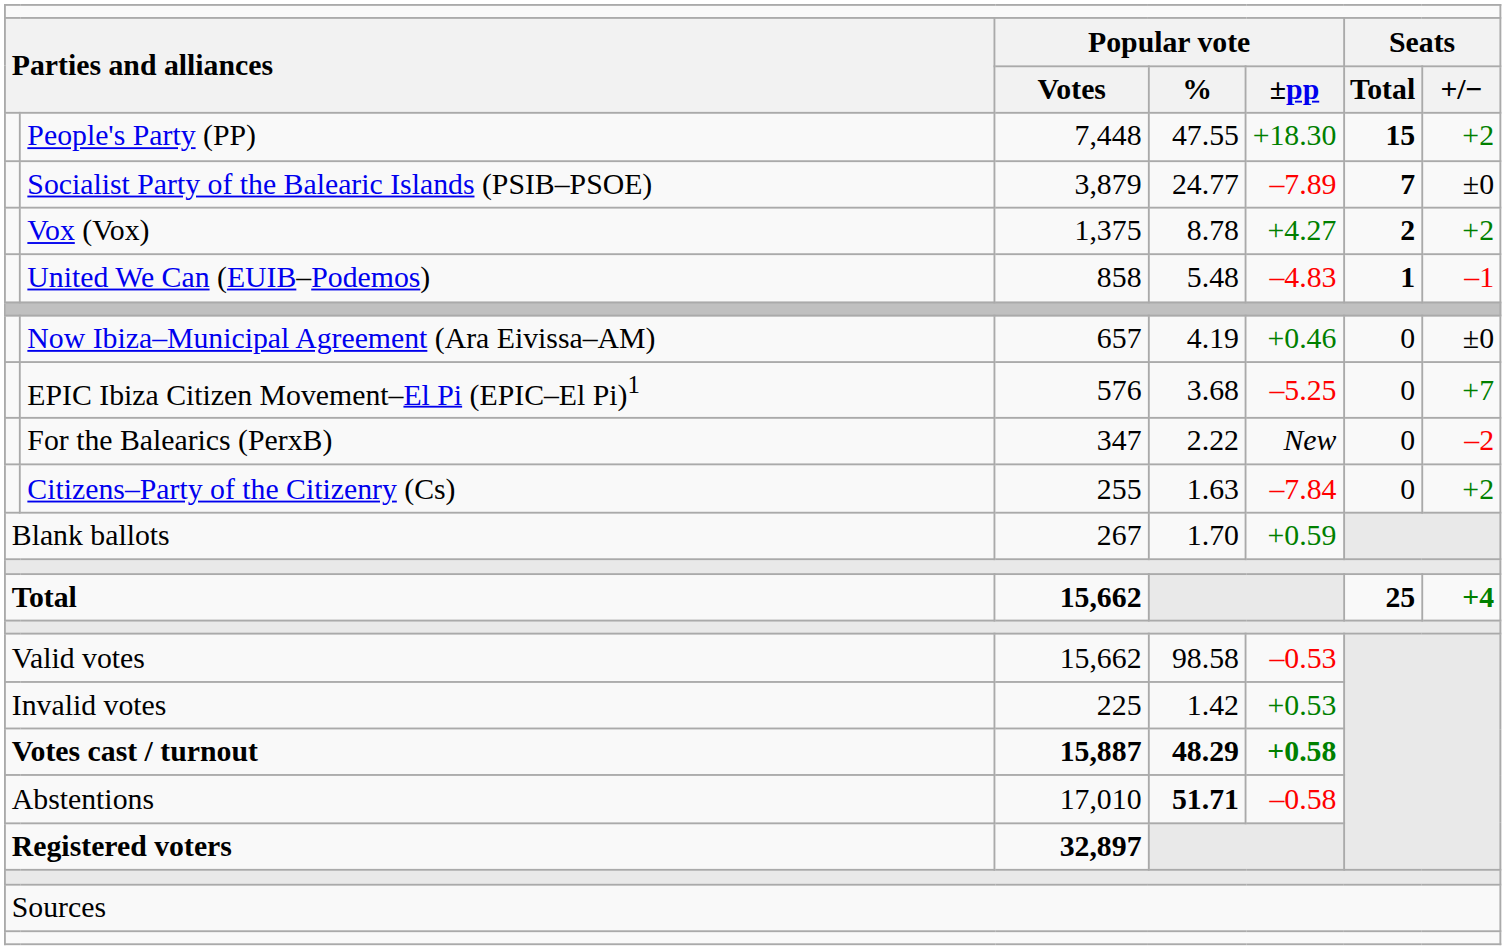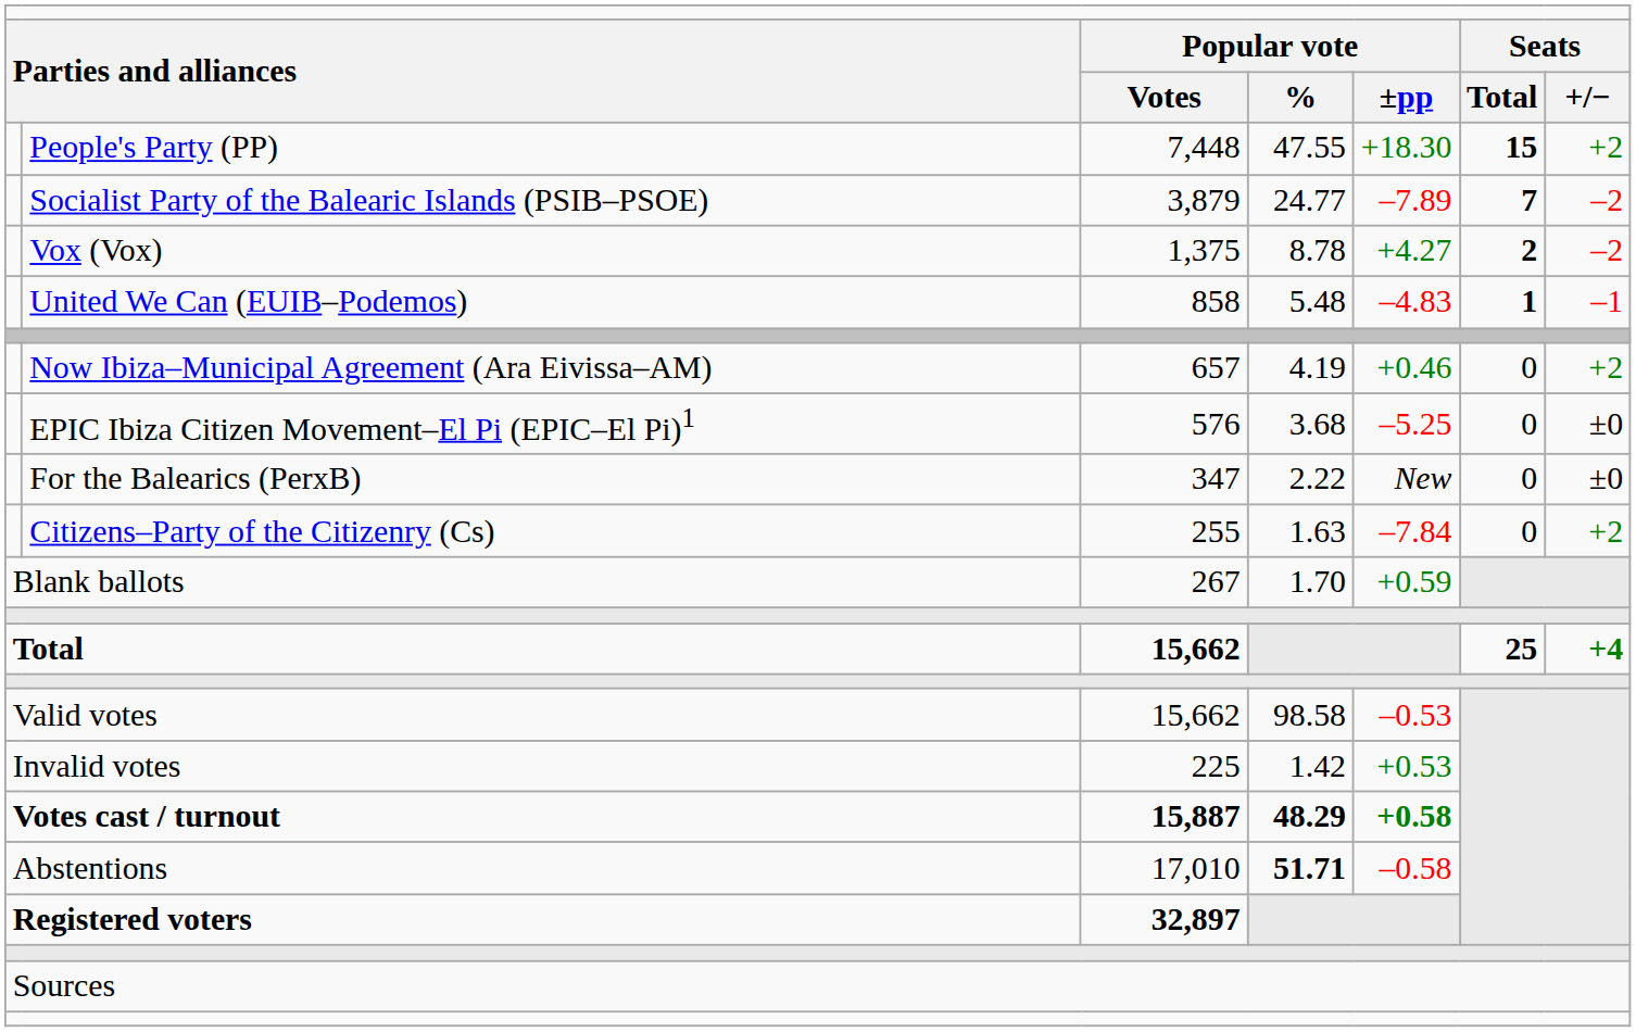Socialist Party of the Balearic Islands (PSIB–PSOE) | column 7: ±0 -> –2
Vox (Vox) | column 7: +2 -> –2
Now Ibiza–Municipal Agreement (Ara Eivissa–AM) | column 7: ±0 -> +2
EPIC Ibiza Citizen Movement–El Pi (EPIC–El Pi)1 | column 7: +7 -> ±0
For the Balearics (PerxB) | column 7: –2 -> ±0
